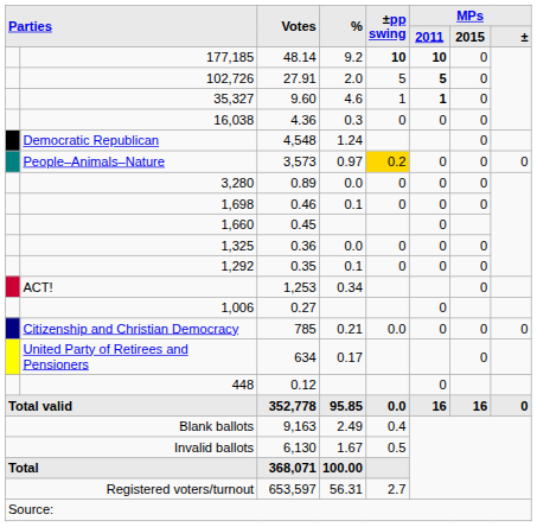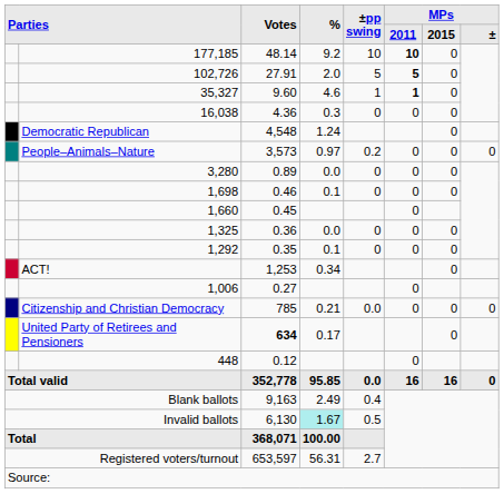177,185 | ±pp swing: bold -> normal
People–Animals–Nature | ±pp swing: gold background -> no background
United Party of Retirees and Pensioners | Votes: normal -> bold
Invalid ballots | %: no background -> paleturquoise background
